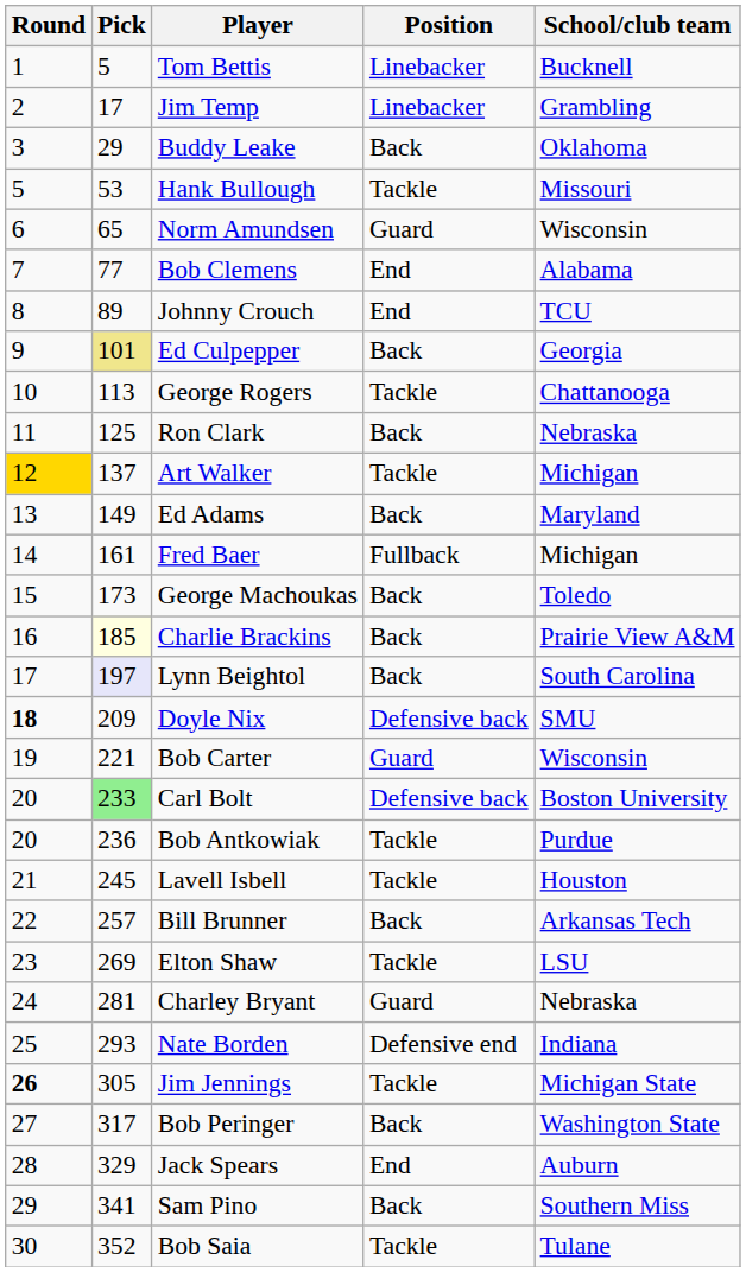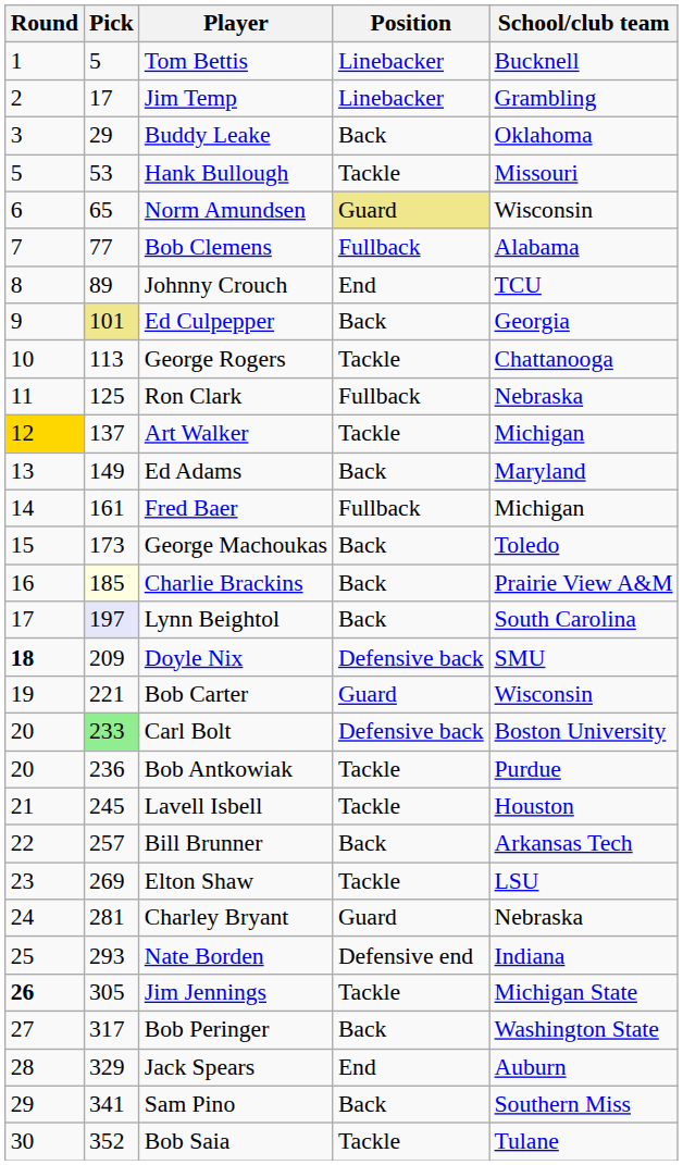Norm Amundsen | Position: no background -> khaki background
Bob Clemens | Position: End -> Fullback
Ron Clark | Position: Back -> Fullback
